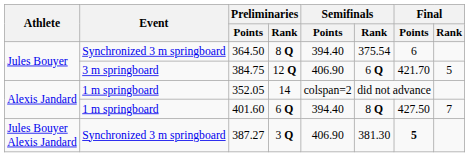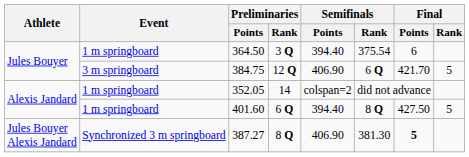364.50 | Event: Synchronized 3 m springboard -> 1 m springboard
364.50 | Preliminaries / Rank: 8 Q -> 3 Q
401.60 | Final / Rank: 7 -> 5
387.27 | Preliminaries / Rank: 3 Q -> 8 Q
